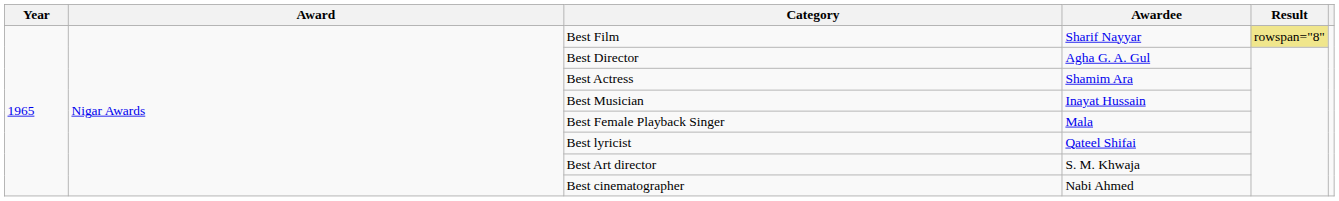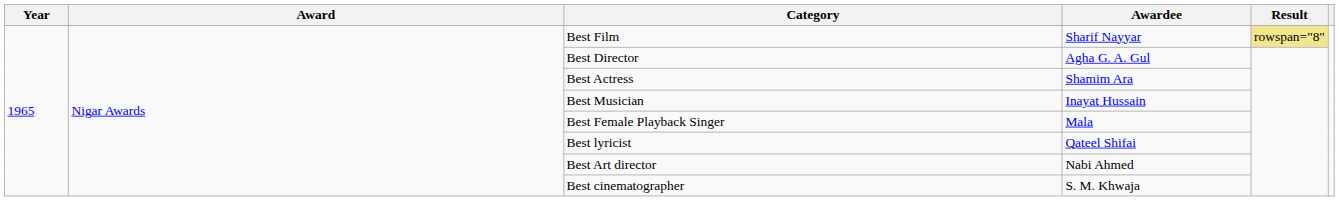Best Art director | Awardee: S. M. Khwaja -> Nabi Ahmed
Best cinematographer | Awardee: Nabi Ahmed -> S. M. Khwaja
